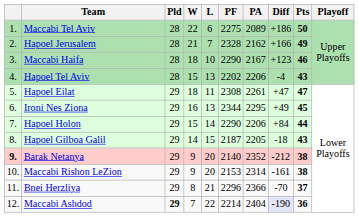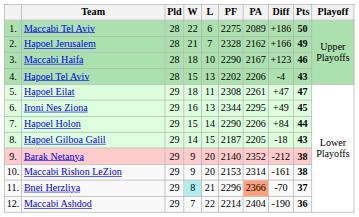Barak Netanya | column 1: bold -> normal
Bnei Herzliya | W: no background -> paleturquoise background
Bnei Herzliya | PA: no background -> lightsalmon background
Maccabi Ashdod | Pld: bold -> normal
Maccabi Ashdod | Diff: lavender background -> no background
